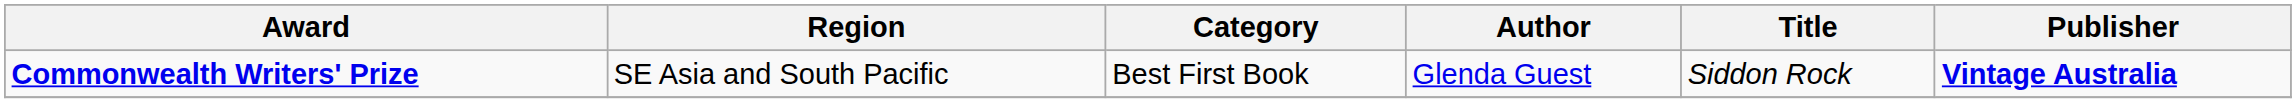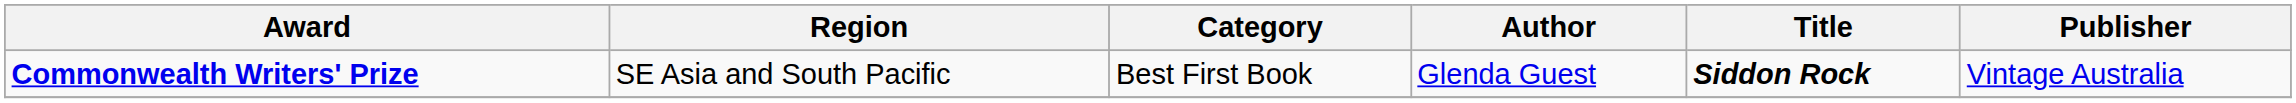Commonwealth Writers' Prize | Title: normal -> bold
Commonwealth Writers' Prize | Publisher: bold -> normal
